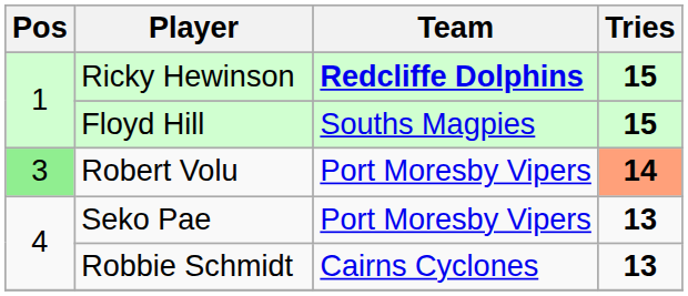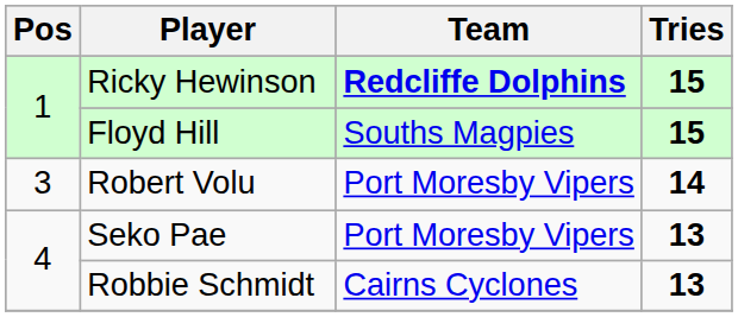Robert Volu | Pos: lightgreen background -> no background
Robert Volu | Tries: lightsalmon background -> no background
